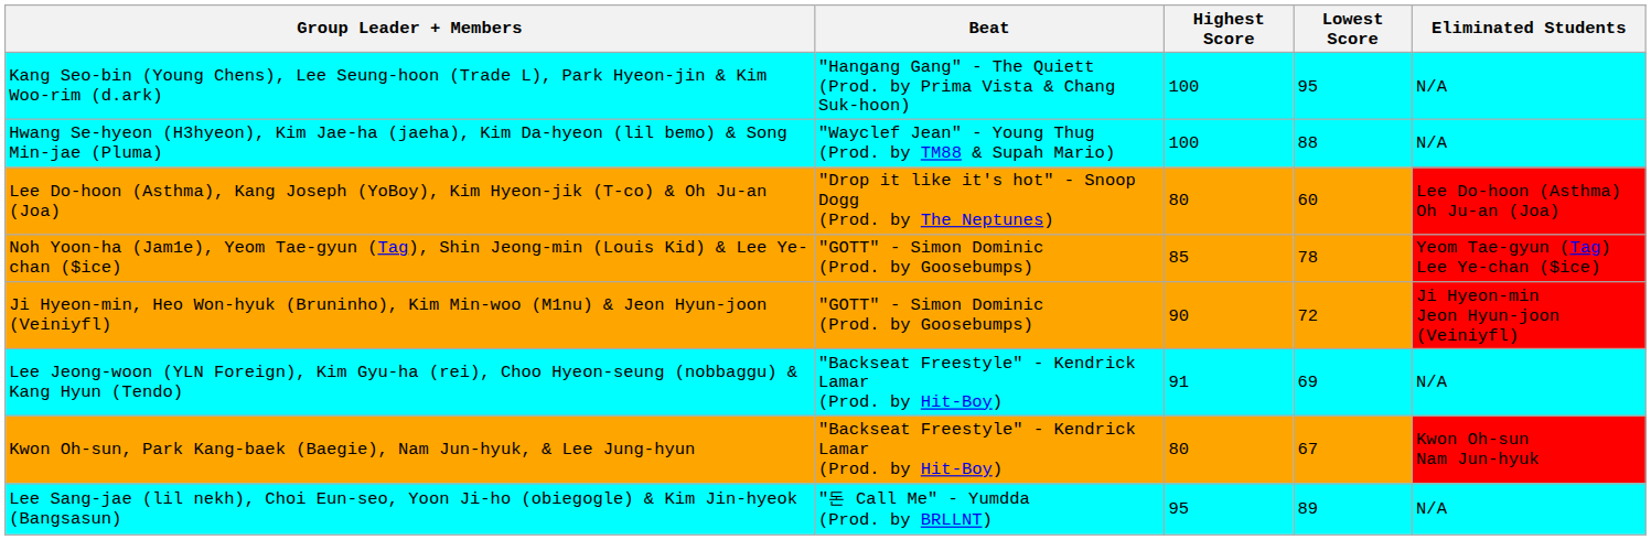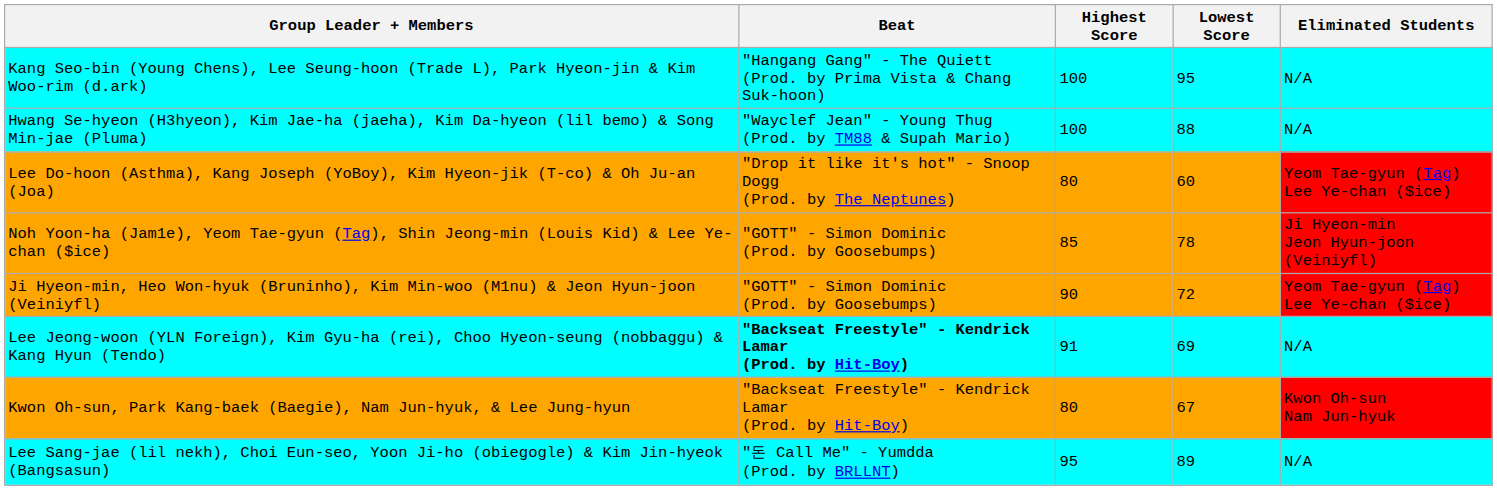row 4 | Eliminated Students: Lee Do-hoon (Asthma) Oh Ju-an (Joa) -> Yeom Tae-gyun (Tag) Lee Ye-chan ($ice)
row 5 | Eliminated Students: Yeom Tae-gyun (Tag) Lee Ye-chan ($ice) -> Ji Hyeon-min Jeon Hyun-joon (Veiniyfl)
row 6 | Eliminated Students: Ji Hyeon-min Jeon Hyun-joon (Veiniyfl) -> Yeom Tae-gyun (Tag) Lee Ye-chan ($ice)
row 7 | Beat: normal -> bold
